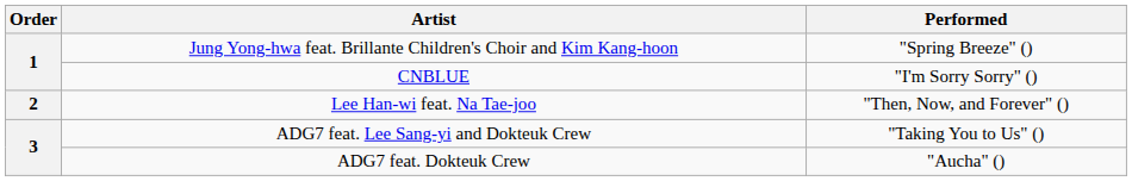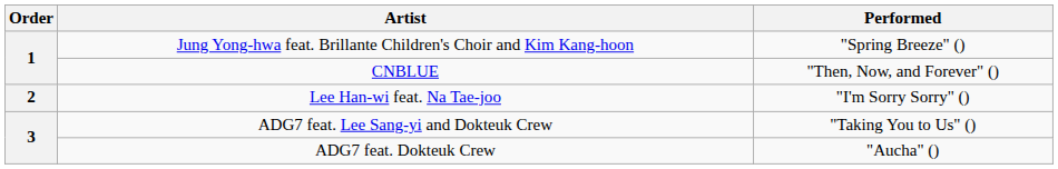CNBLUE | Performed: "I'm Sorry Sorry" () -> "Then, Now, and Forever" ()
Lee Han-wi feat. Na Tae-joo | Performed: "Then, Now, and Forever" () -> "I'm Sorry Sorry" ()
